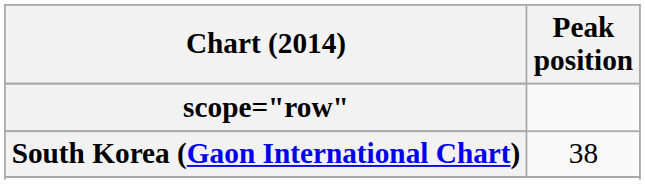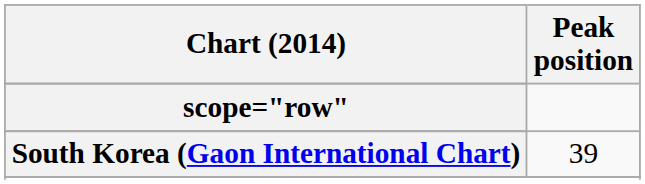South Korea (Gaon International Chart) | Peak position: 38 -> 39
